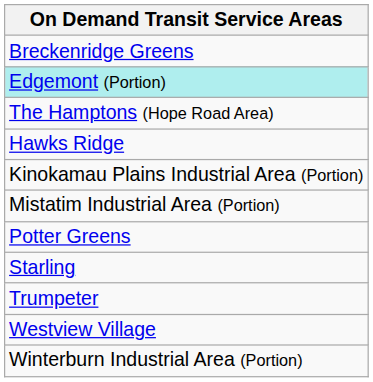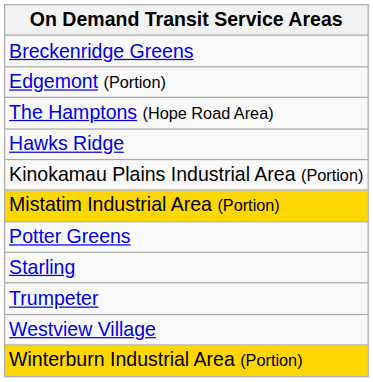row 3 | column 1: paleturquoise background -> no background
row 7 | column 1: no background -> gold background
row 12 | column 1: no background -> gold background
